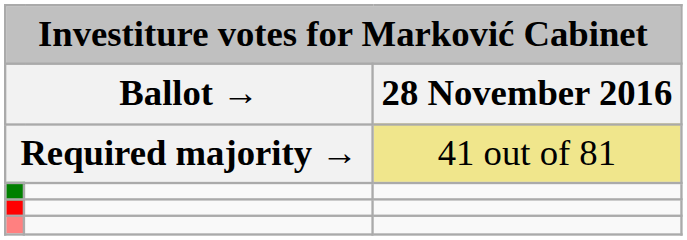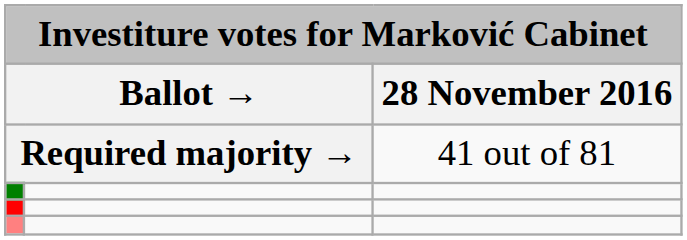Required majority → | 28 November 2016: khaki background -> no background
